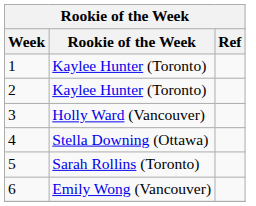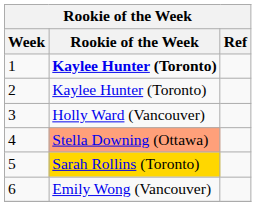1 | Rookie of the Week: normal -> bold
4 | Rookie of the Week: no background -> lightsalmon background
5 | Rookie of the Week: no background -> gold background
